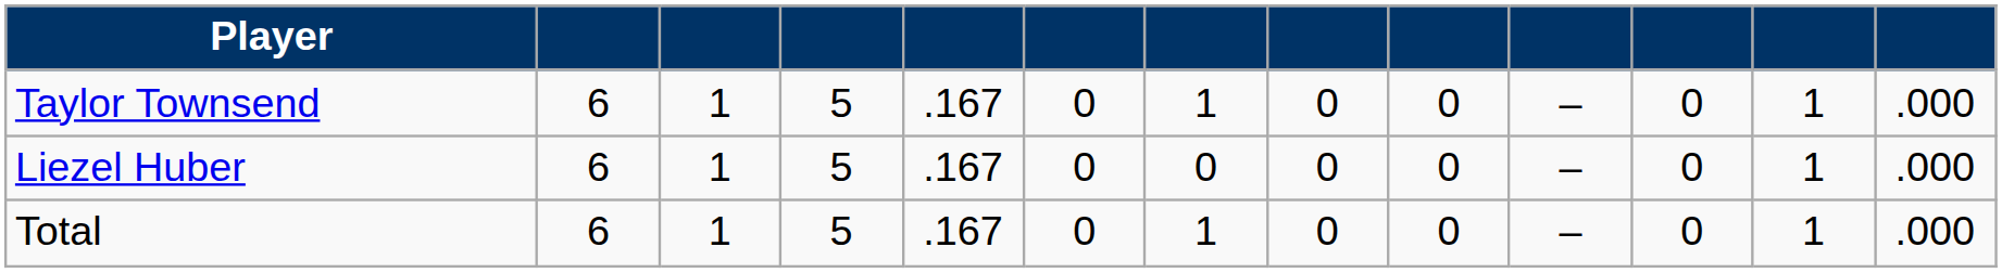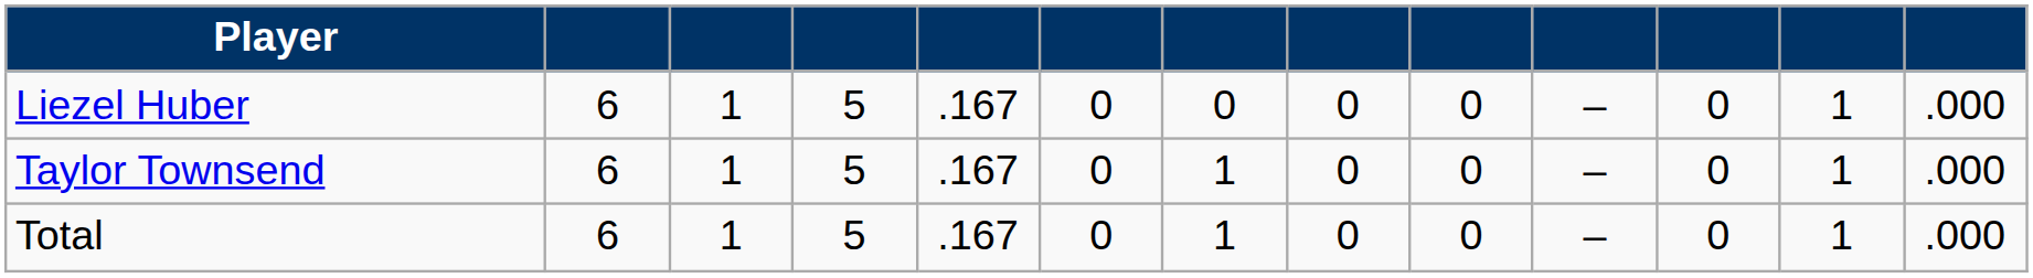rows swapped: Liezel Huber <-> Taylor Townsend
